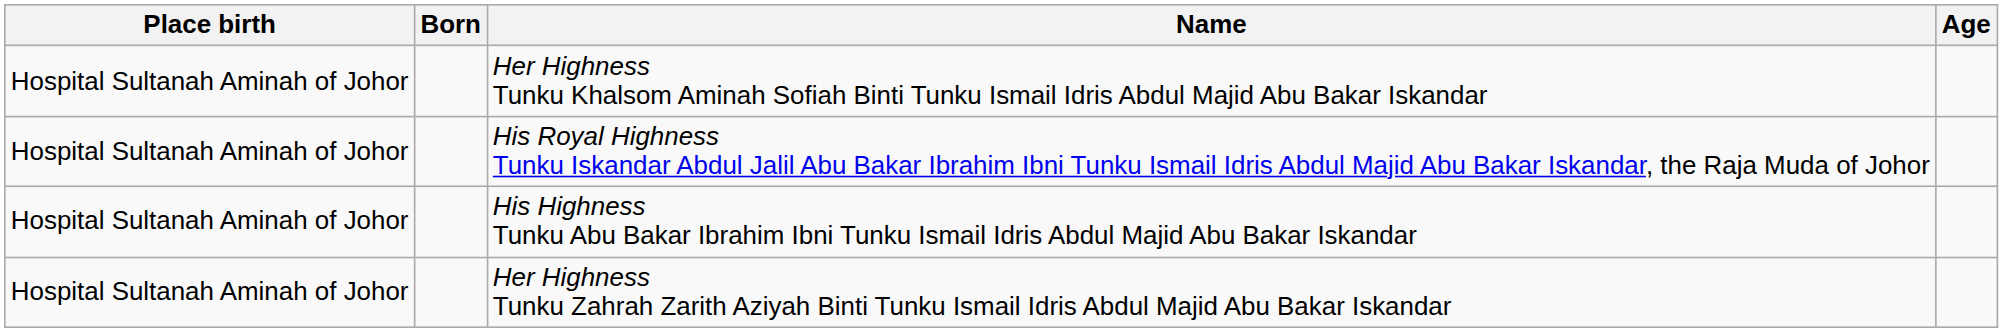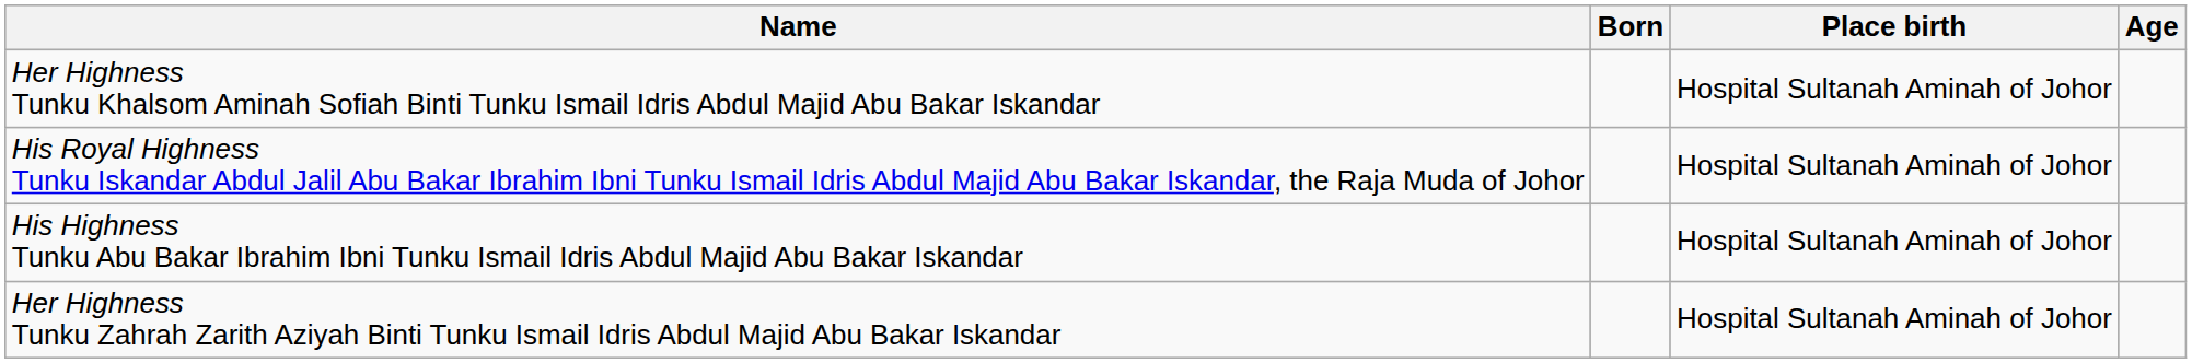columns swapped: Name <-> Place birth
